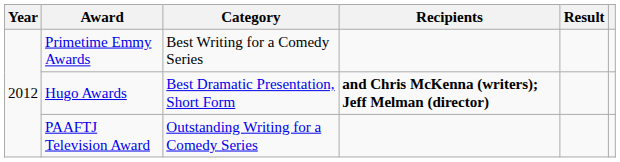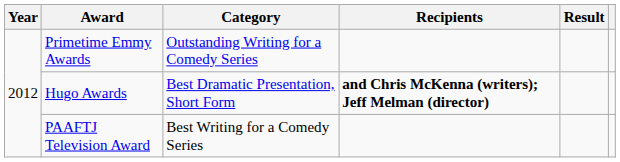Primetime Emmy Awards | Category: Best Writing for a Comedy Series -> Outstanding Writing for a Comedy Series
PAAFTJ Television Award | Category: Outstanding Writing for a Comedy Series -> Best Writing for a Comedy Series
